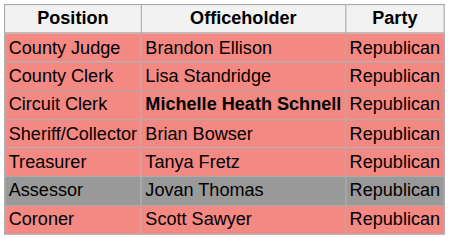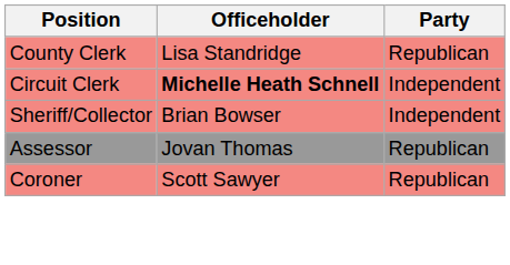- row: County Judge | Brandon Ellison | Republican
Circuit Clerk | Party: Republican -> Independent
Sheriff/Collector | Party: Republican -> Independent
- row: Treasurer | Tanya Fretz | Republican
